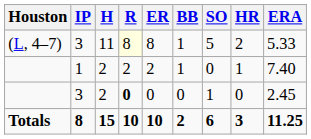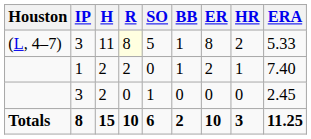columns swapped: ER <-> SO
row 4 | R: bold -> normal
